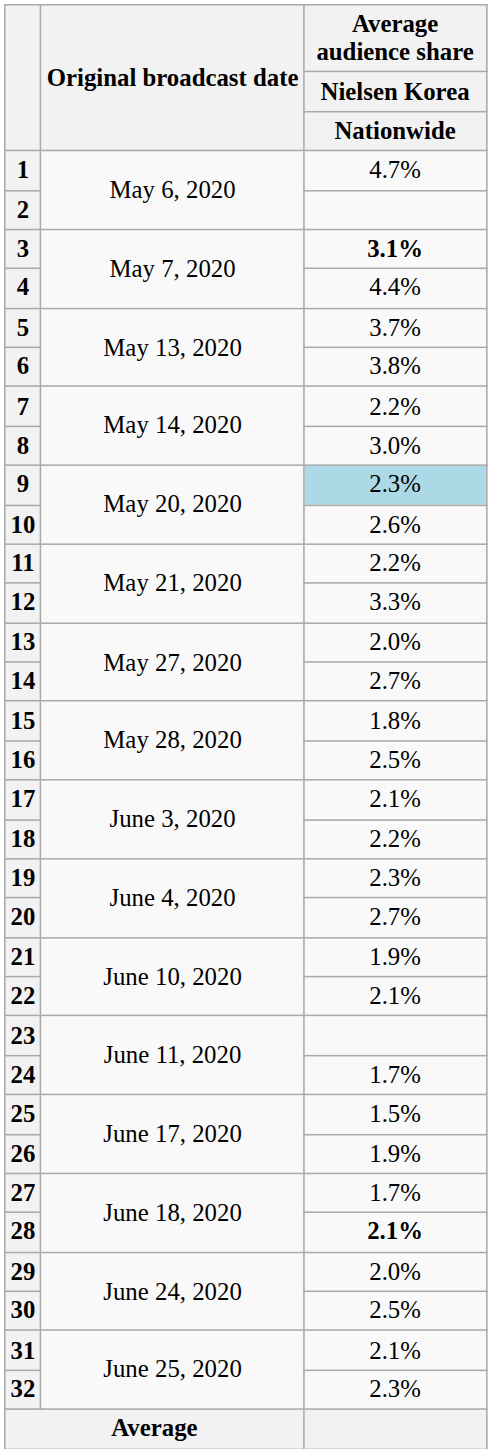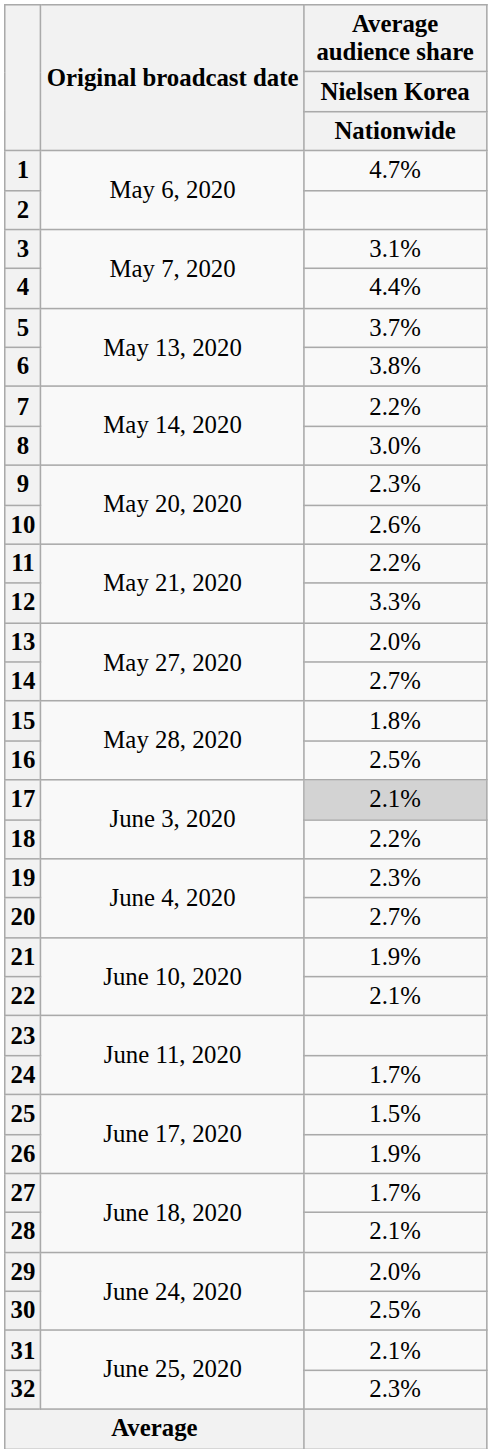3 | Average audience share / Nielsen Korea / Nationwide: bold -> normal
9 | Average audience share / Nielsen Korea / Nationwide: lightblue background -> no background
17 | Average audience share / Nielsen Korea / Nationwide: no background -> lightgrey background
28 | Average audience share / Nielsen Korea / Nationwide: bold -> normal
